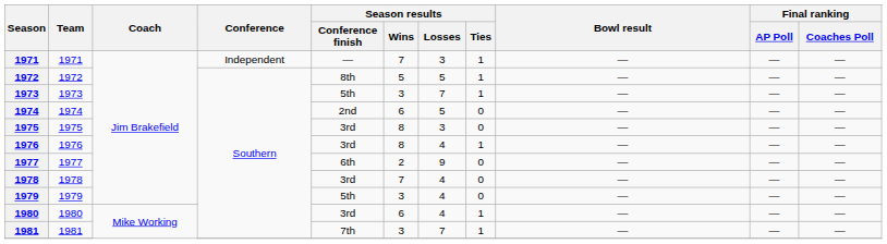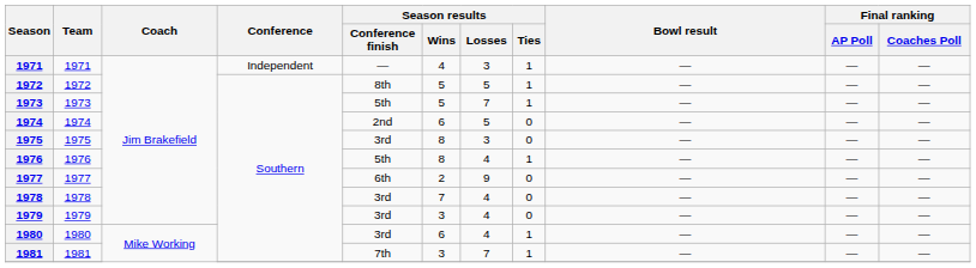row 3 | Season results / Wins: 7 -> 4
row 5 | Season results / Wins: 3 -> 5
row 8 | Season results / Conference finish: 3rd -> 5th
row 11 | Season results / Conference finish: 5th -> 3rd
